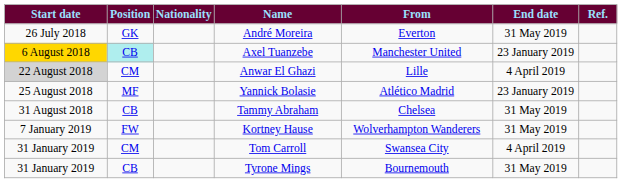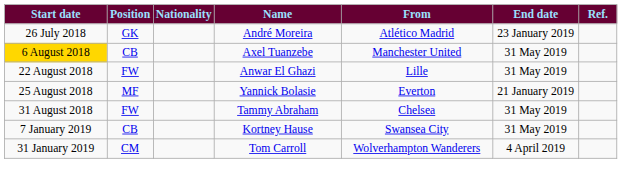André Moreira | From: Everton -> Atlético Madrid
André Moreira | End date: 31 May 2019 -> 23 January 2019
Axel Tuanzebe | Position: paleturquoise background -> no background
Axel Tuanzebe | End date: 23 January 2019 -> 31 May 2019
Anwar El Ghazi | Start date: lightgrey background -> no background
Anwar El Ghazi | Position: CM -> FW
Anwar El Ghazi | End date: 4 April 2019 -> 31 May 2019
Yannick Bolasie | From: Atlético Madrid -> Everton
Yannick Bolasie | End date: 23 January 2019 -> 21 January 2019
Tammy Abraham | Position: CB -> FW
Kortney Hause | Position: FW -> CB
Kortney Hause | From: Wolverhampton Wanderers -> Swansea City
Tom Carroll | From: Swansea City -> Wolverhampton Wanderers
- row: 31 January 2019 | CB | Tyrone Mings | Bournemouth | 31 May 2019
